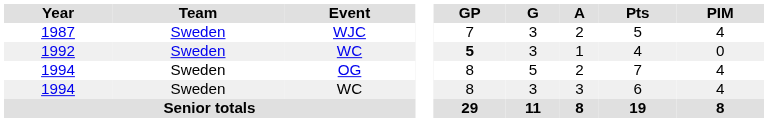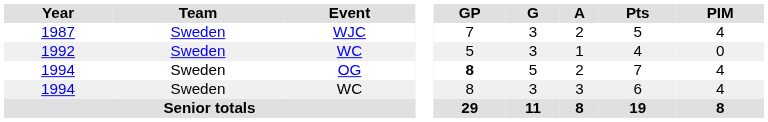1992 | GP: bold -> normal
1994 / OG | GP: normal -> bold
